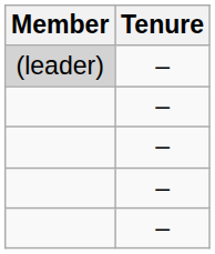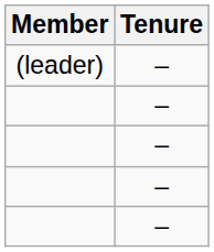row 2 | Member: lightgrey background -> no background
